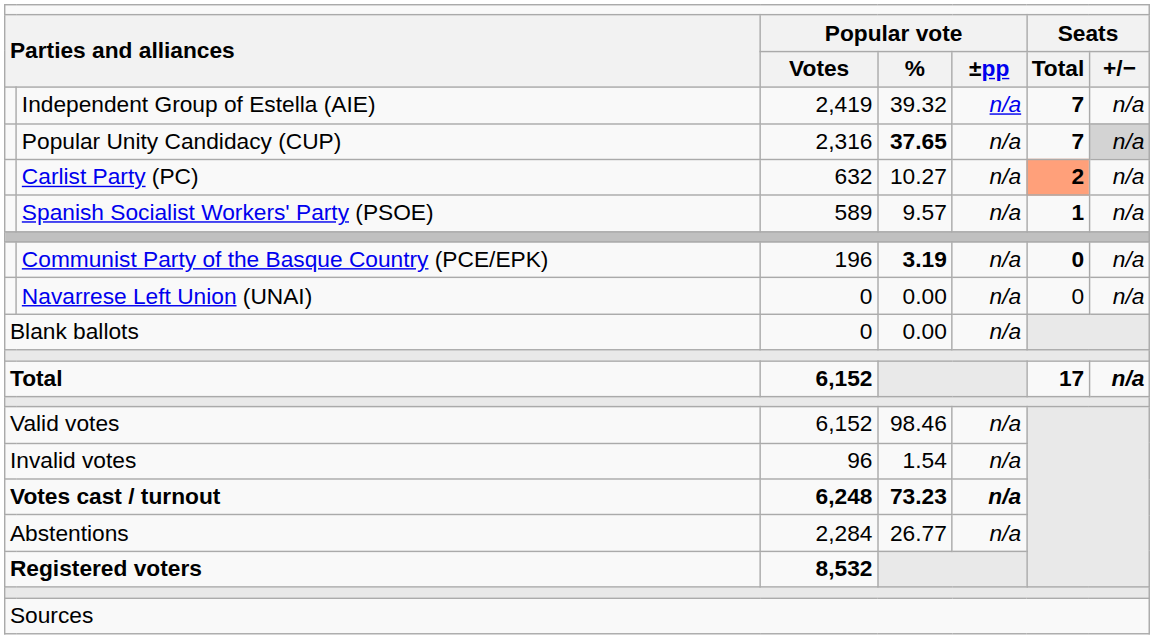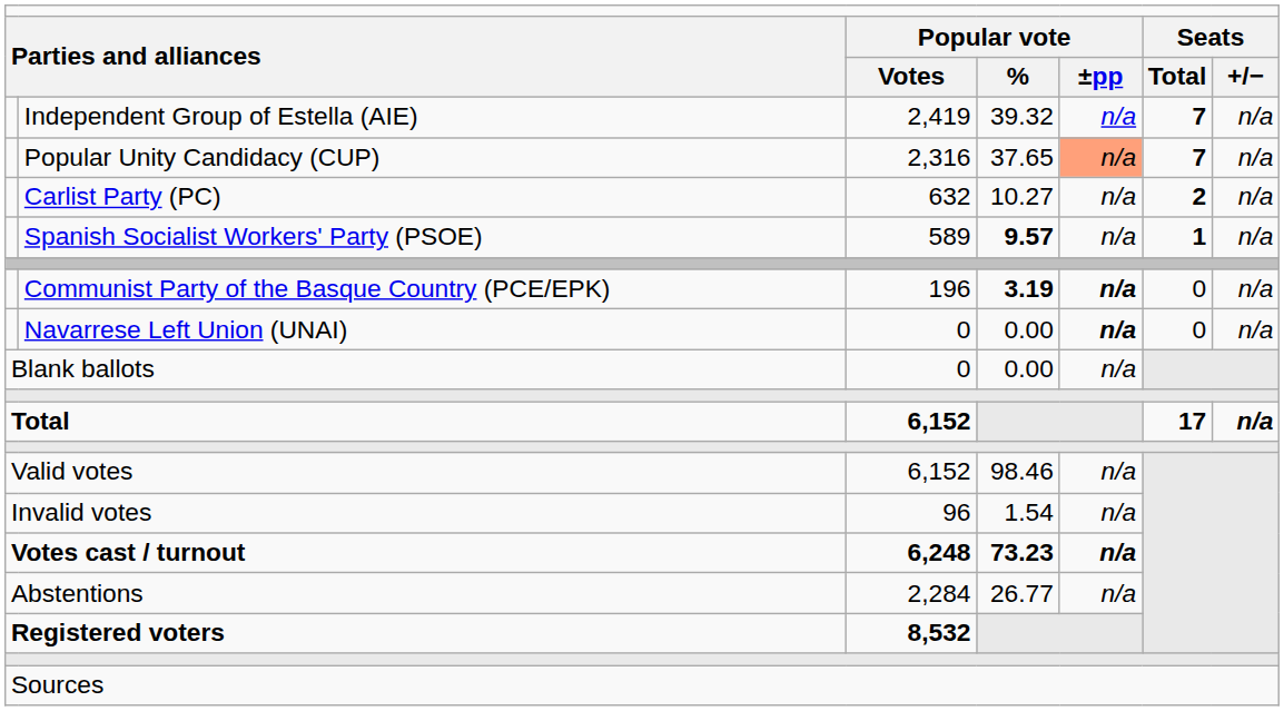Popular Unity Candidacy (CUP) | column 4: bold -> normal
Popular Unity Candidacy (CUP) | column 5: no background -> lightsalmon background
Popular Unity Candidacy (CUP) | column 7: lightgrey background -> no background
Carlist Party (PC) | column 6: lightsalmon background -> no background
Spanish Socialist Workers' Party (PSOE) | column 4: normal -> bold
Communist Party of the Basque Country (PCE/EPK) | column 5: normal -> bold
Communist Party of the Basque Country (PCE/EPK) | column 6: bold -> normal
Navarrese Left Union (UNAI) | column 5: normal -> bold
